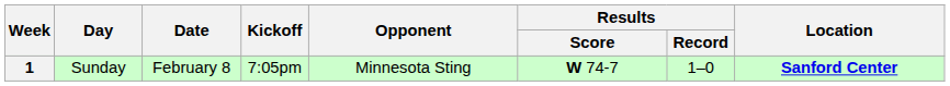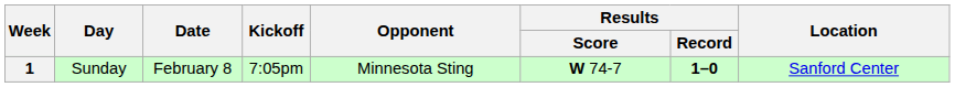1 | Results / Record: normal -> bold
1 | Location: bold -> normal
